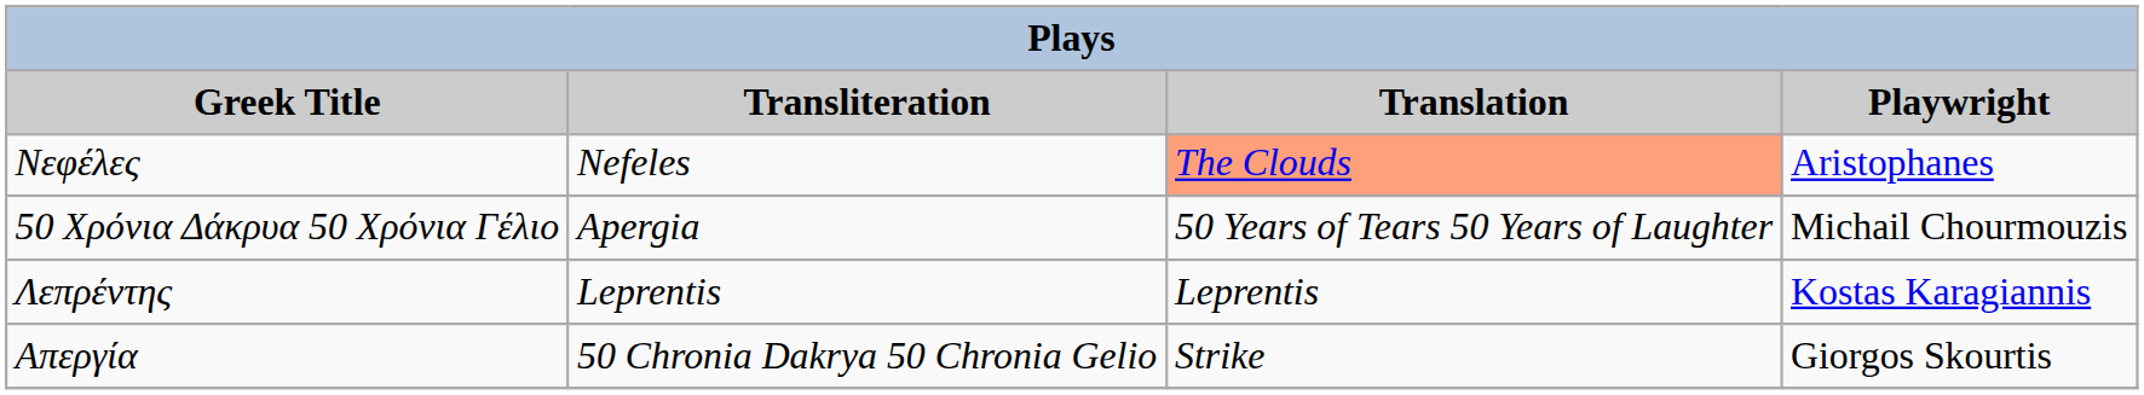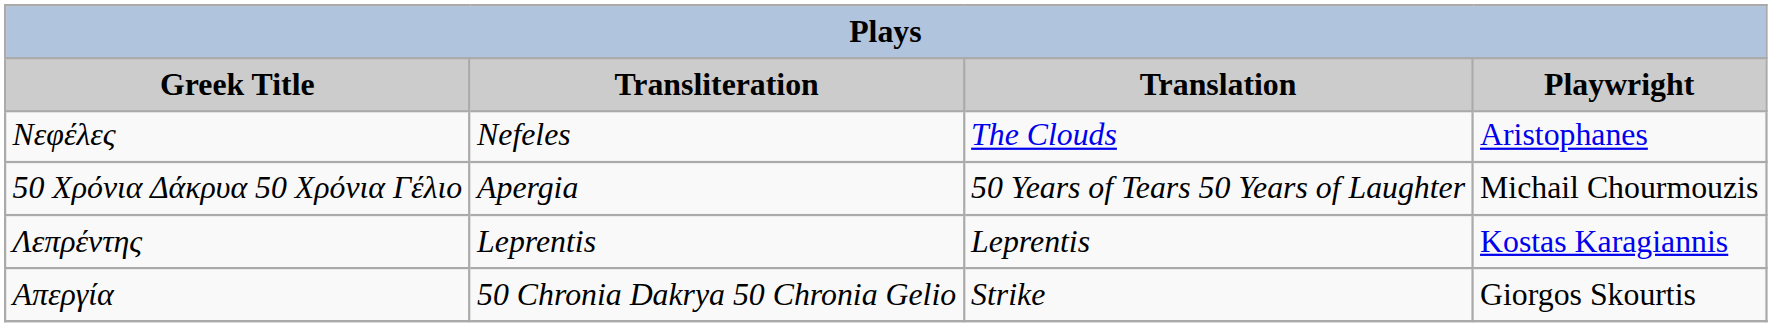Νεφέλες | Translation: lightsalmon background -> no background
